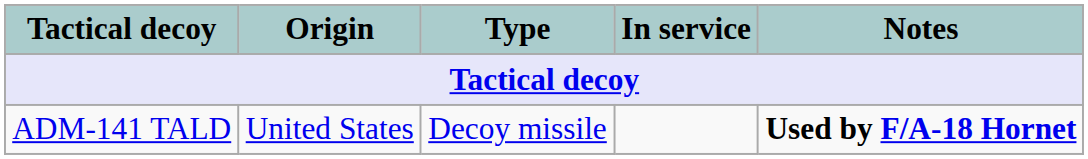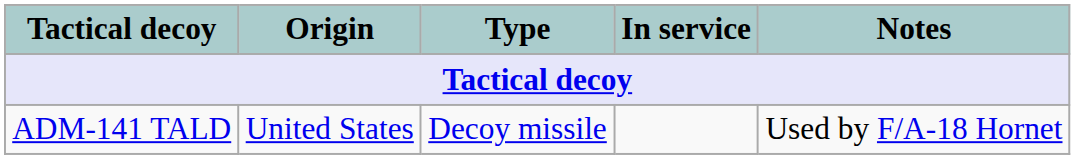ADM-141 TALD | Notes: bold -> normal
